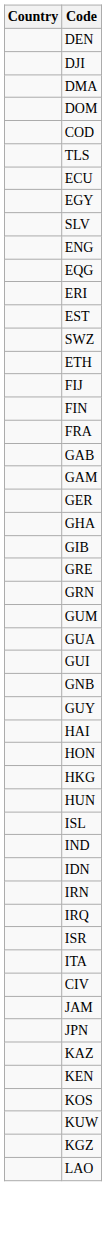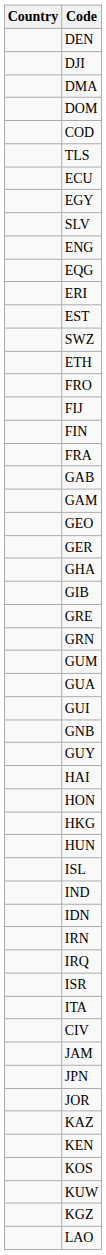+ row: FRO
+ row: GEO
+ row: JOR
